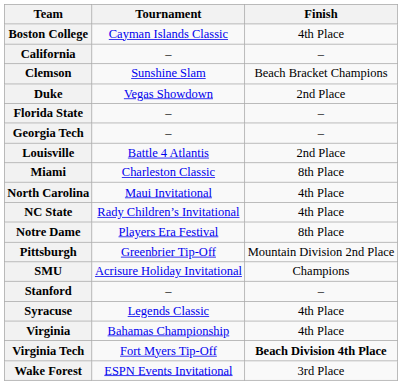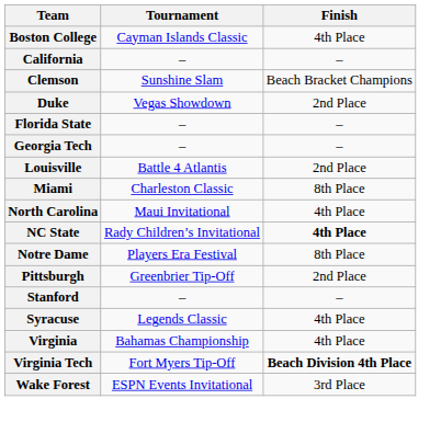NC State | Finish: normal -> bold
Pittsburgh | Finish: Mountain Division 2nd Place -> 2nd Place
- row: SMU | Acrisure Holiday Invitational | Champions
